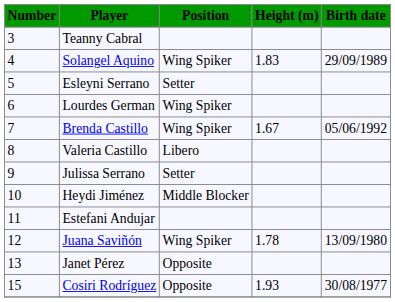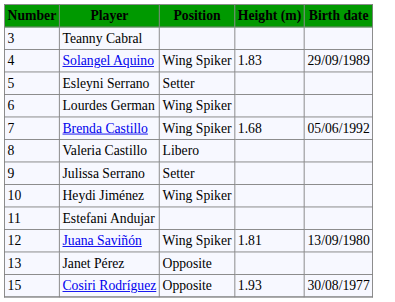Brenda Castillo | Height (m): 1.67 -> 1.68
Heydi Jiménez | Position: Middle Blocker -> Wing Spiker
Juana Saviñón | Height (m): 1.78 -> 1.81
